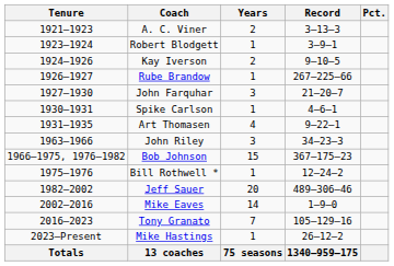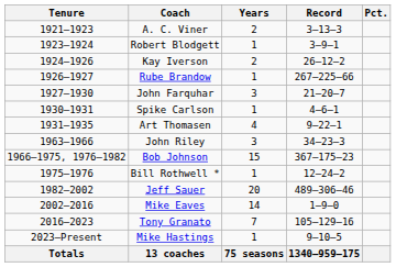Kay Iverson | Record: 9–10–5 -> 26–12–2
Mike Hastings | Record: 26–12–2 -> 9–10–5
